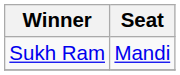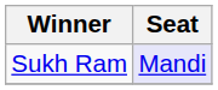Sukh Ram | Seat: no background -> lavender background
